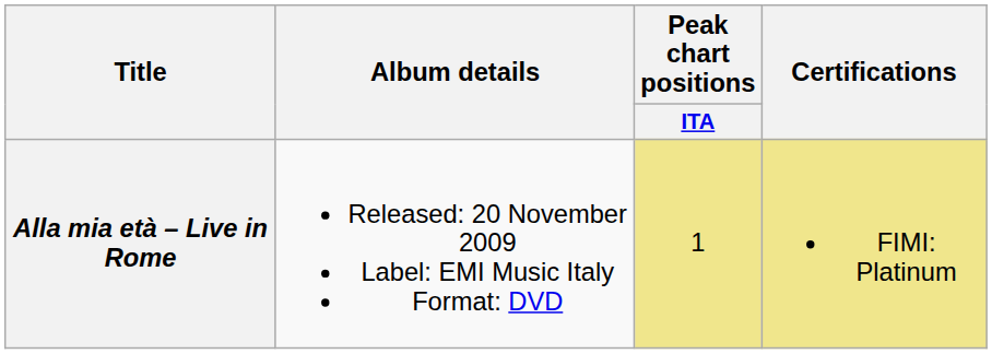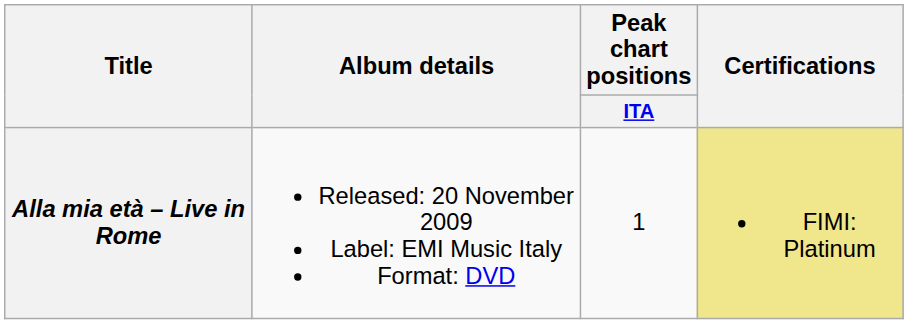Alla mia età – Live in Rome | Peak chart positions / ITA: khaki background -> no background
